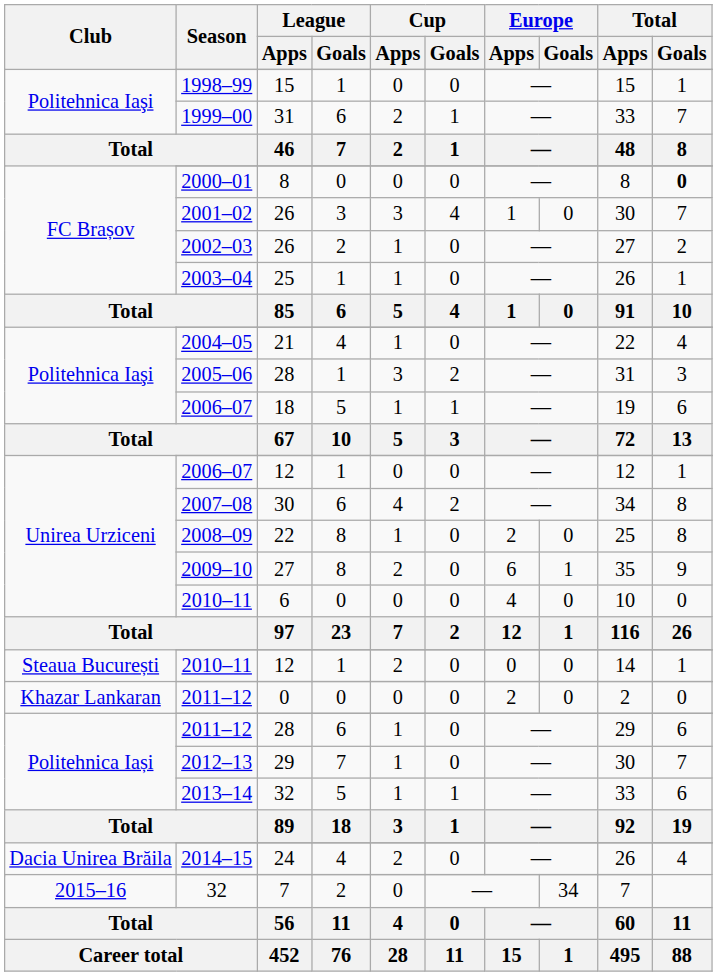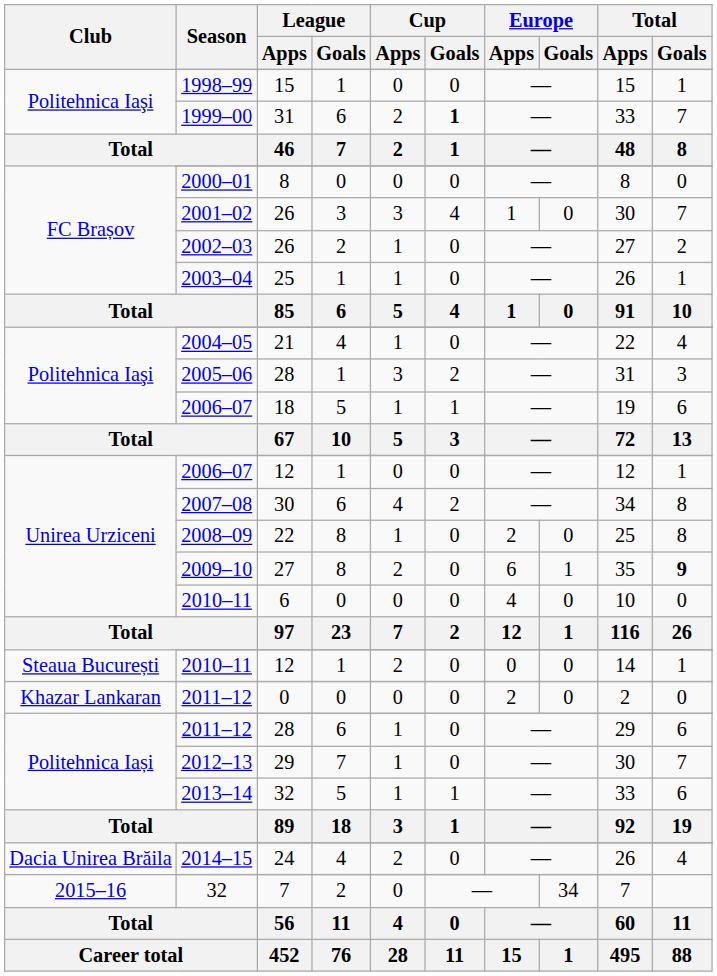1999–00 | Cup / Goals: normal -> bold
2000–01 | Total / Goals: bold -> normal
2009–10 | Total / Goals: normal -> bold
